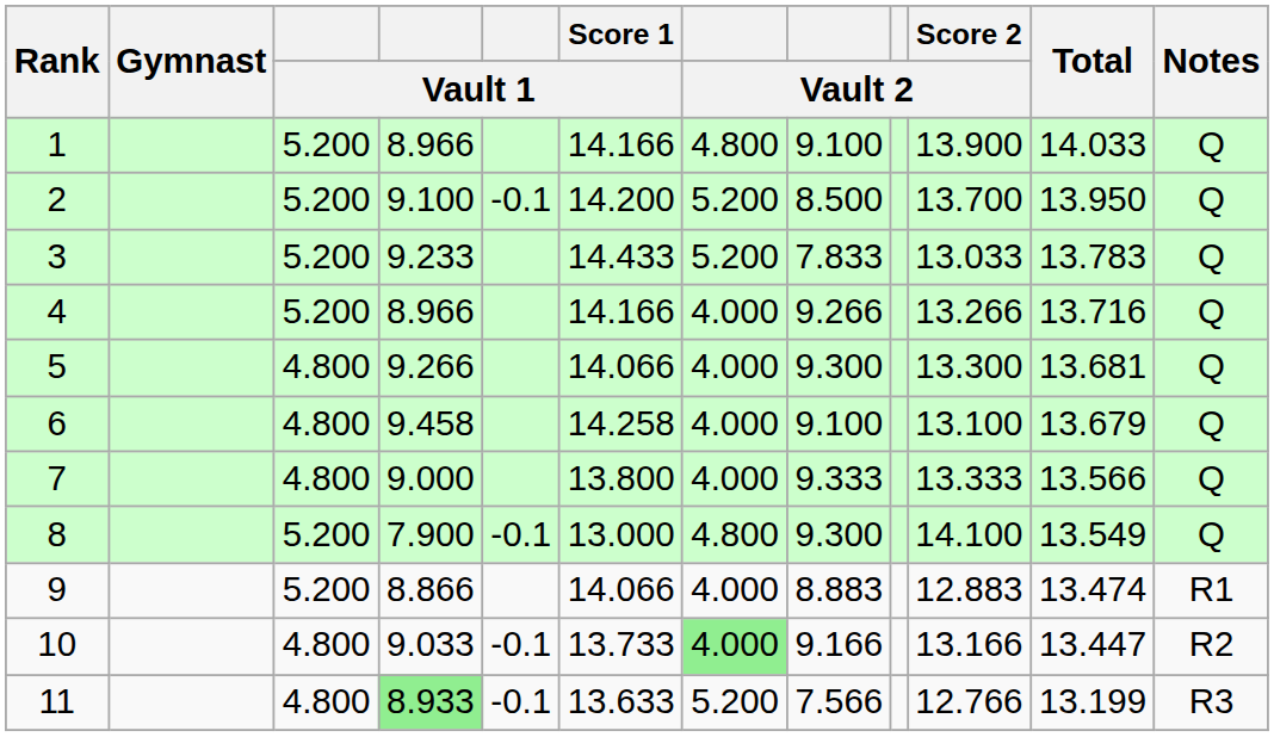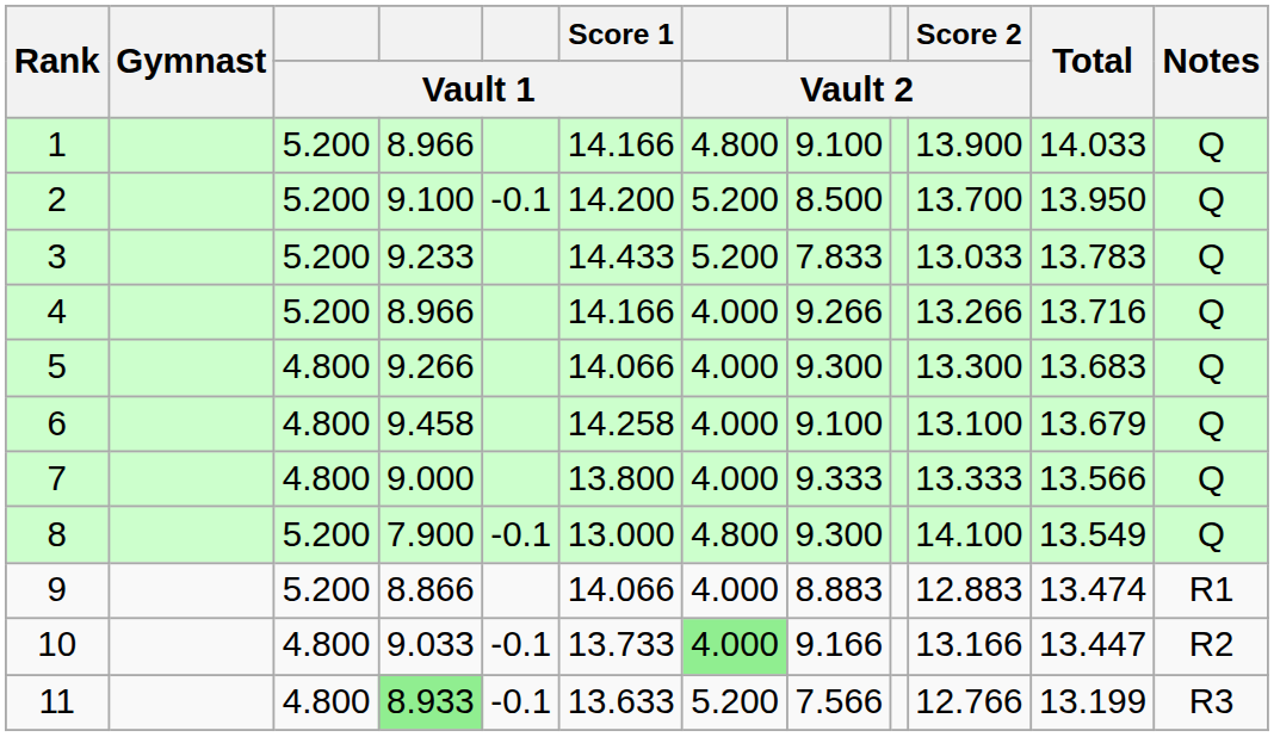5 | Total: 13.681 -> 13.683
